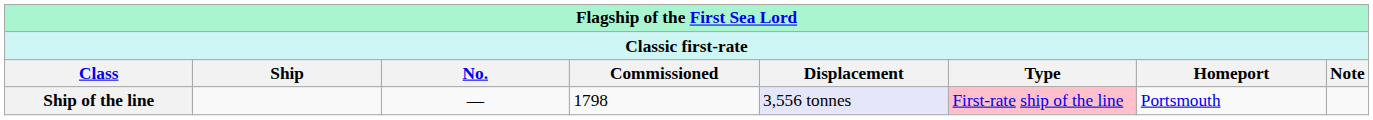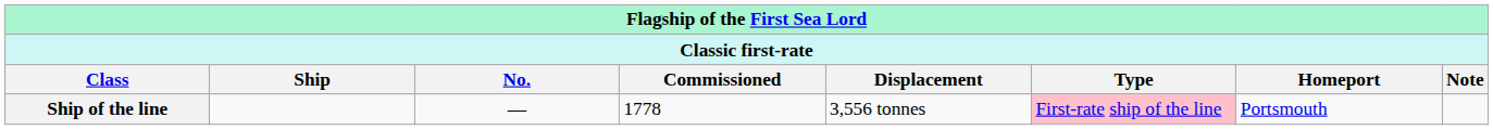Ship of the line | Commissioned: 1798 -> 1778
Ship of the line | Displacement: lavender background -> no background
